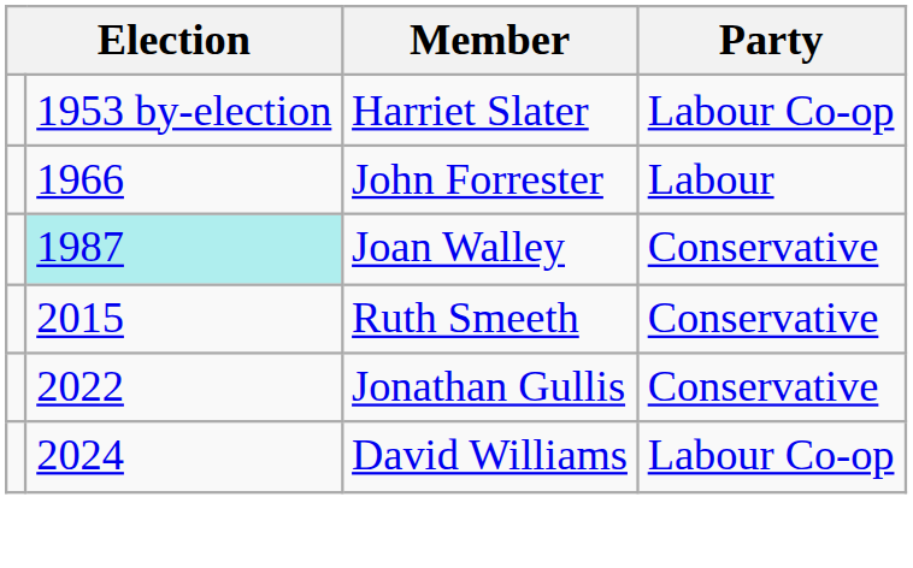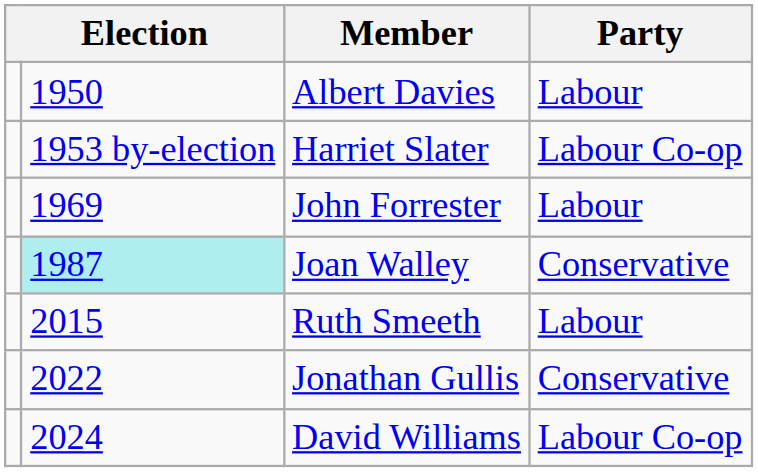+ row: 1950 | Albert Davies | Labour
John Forrester | column 2: 1966 -> 1969
Ruth Smeeth | Party: Conservative -> Labour
